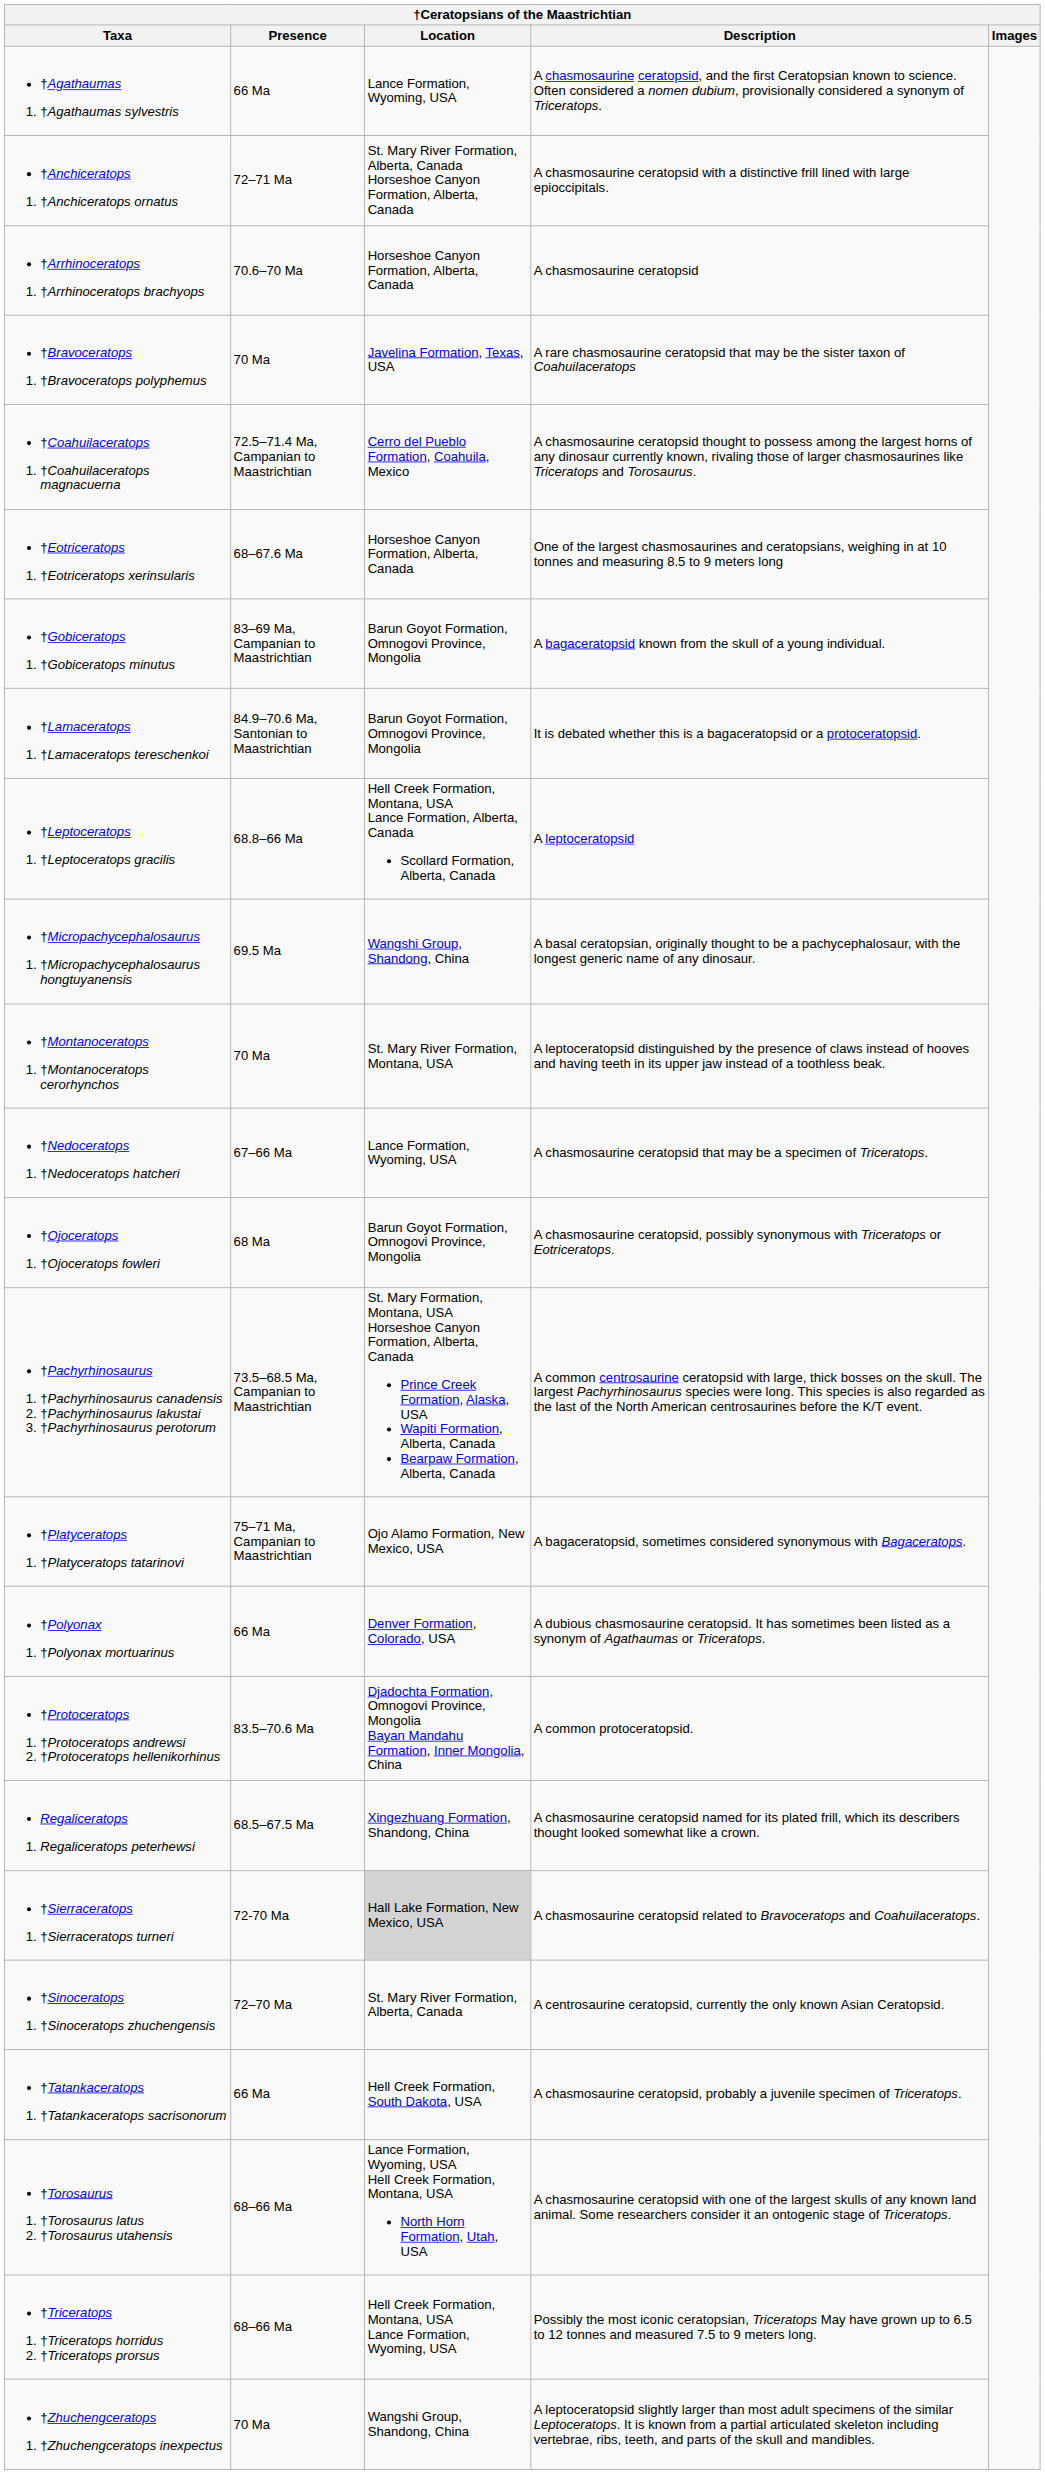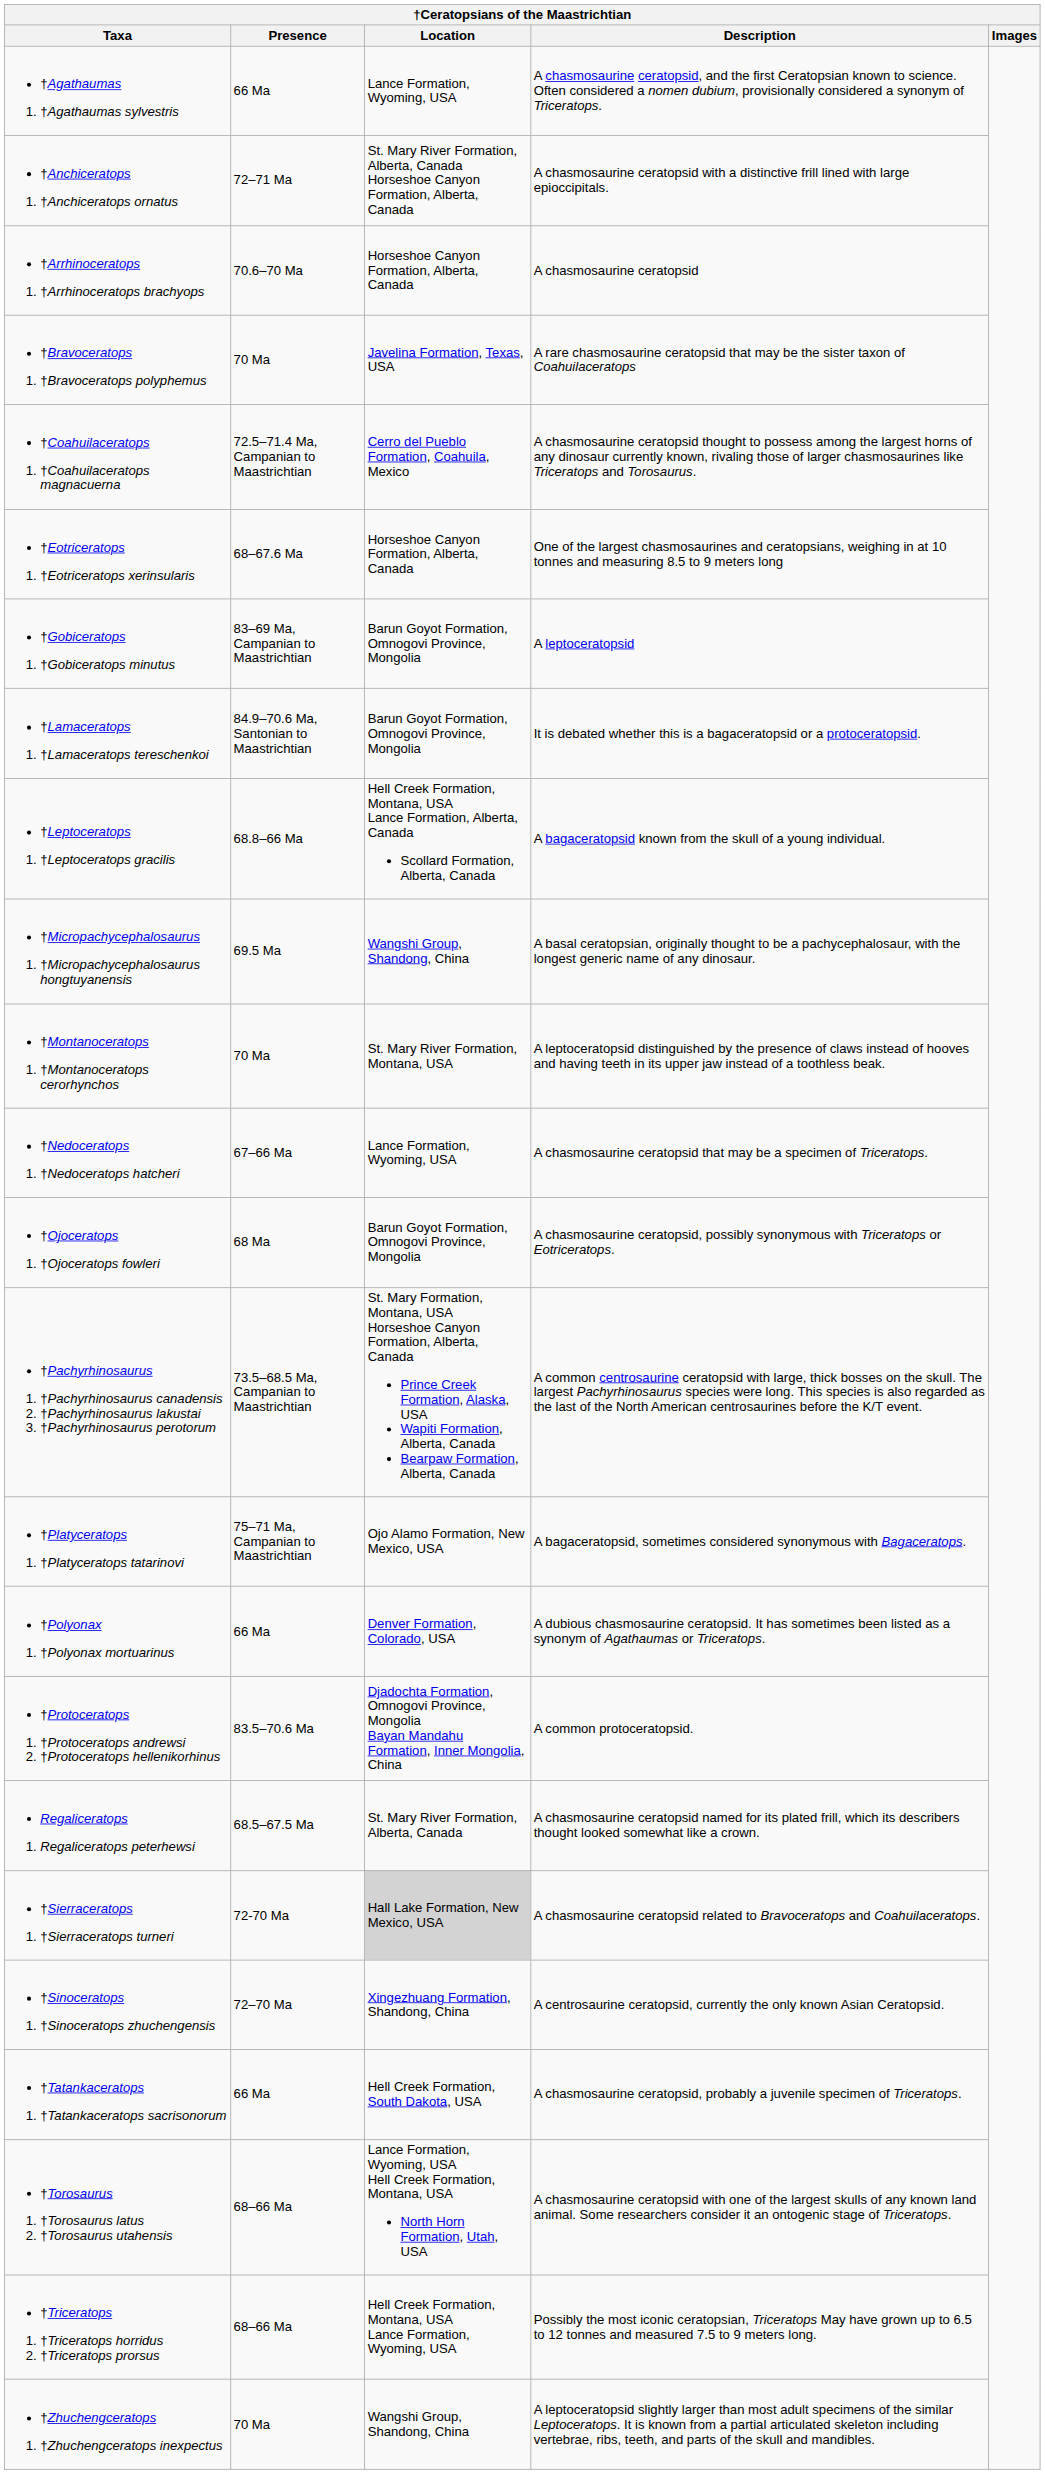†Gobiceratops †Gobiceratops minutus | Description: A bagaceratopsid known from the skull of a young individual. -> A leptoceratopsid
†Leptoceratops †Leptoceratops gracilis | Description: A leptoceratopsid -> A bagaceratopsid known from the skull of a young individual.
Regaliceratops Regaliceratops peterhewsi | Location: Xingezhuang Formation, Shandong, China -> St. Mary River Formation, Alberta, Canada
†Sinoceratops †Sinoceratops zhuchengensis | Location: St. Mary River Formation, Alberta, Canada -> Xingezhuang Formation, Shandong, China
